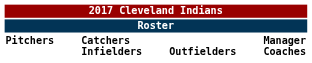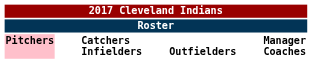Pitchers | column 1: no background -> pink background
